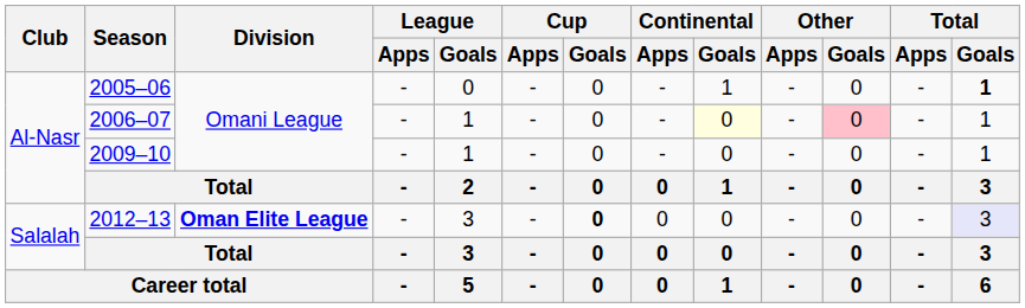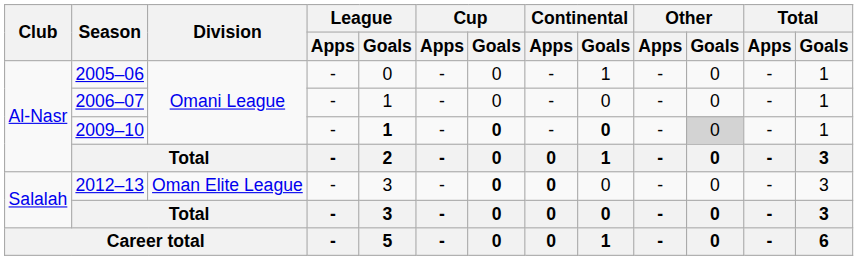2005–06 | Total / Goals: bold -> normal
2006–07 | Continental / Goals: lightyellow background -> no background
2006–07 | Other / Goals: pink background -> no background
2009–10 | League / Goals: normal -> bold
2009–10 | Cup / Goals: normal -> bold
2009–10 | Continental / Goals: normal -> bold
2009–10 | Other / Goals: no background -> lightgrey background
2012–13 | Division: bold -> normal
2012–13 | Continental / Apps: normal -> bold
2012–13 | Total / Goals: lavender background -> no background
